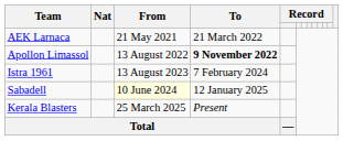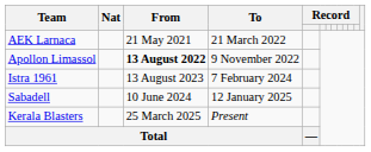Apollon Limassol | From: normal -> bold
Apollon Limassol | To: bold -> normal
Sabadell | From: lightyellow background -> no background
